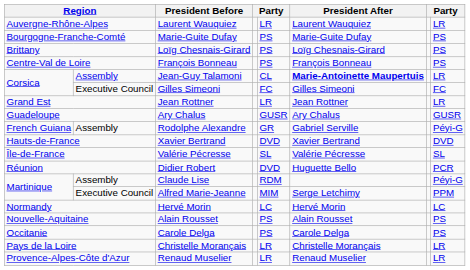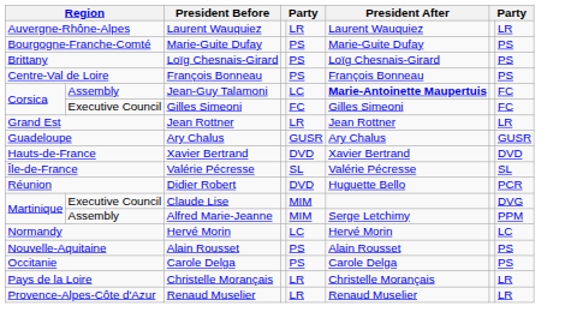Jean-Guy Talamoni | column 5: CL -> LC
Jean-Guy Talamoni | column 8: LR -> FC
- row: French Guiana | Assembly | Rodolphe Alexandre | GR | Gabriel Serville | Péyi-G
Claude Lise | column 2: Assembly -> Executive Council
Claude Lise | column 5: RDM -> MIM
Claude Lise | column 8: Péyi-G -> DVG
Alfred Marie-Jeanne | column 2: Executive Council -> Assembly
